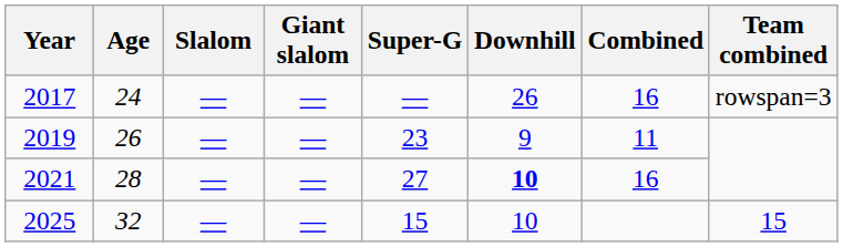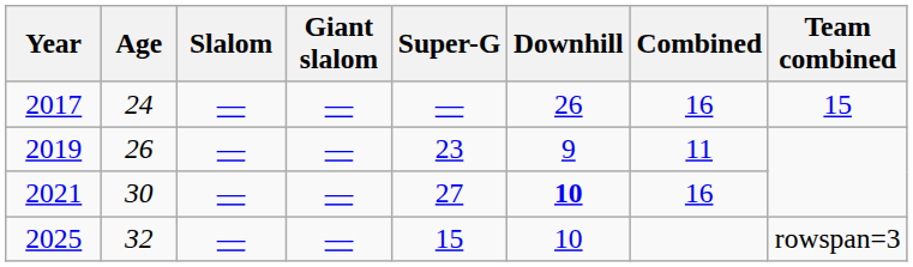2017 | Team combined: rowspan=3 -> 15
2021 | Age: 28 -> 30
2025 | Team combined: 15 -> rowspan=3
